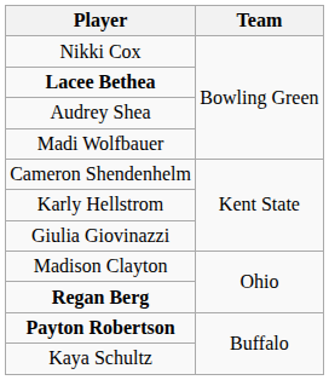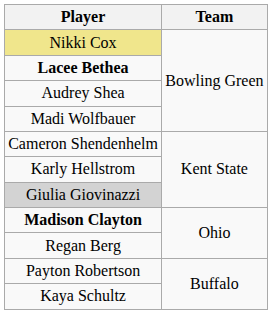Nikki Cox | Player: no background -> khaki background
Giulia Giovinazzi | Player: no background -> lightgrey background
Madison Clayton | Player: normal -> bold
Regan Berg | Player: bold -> normal
Payton Robertson | Player: bold -> normal
